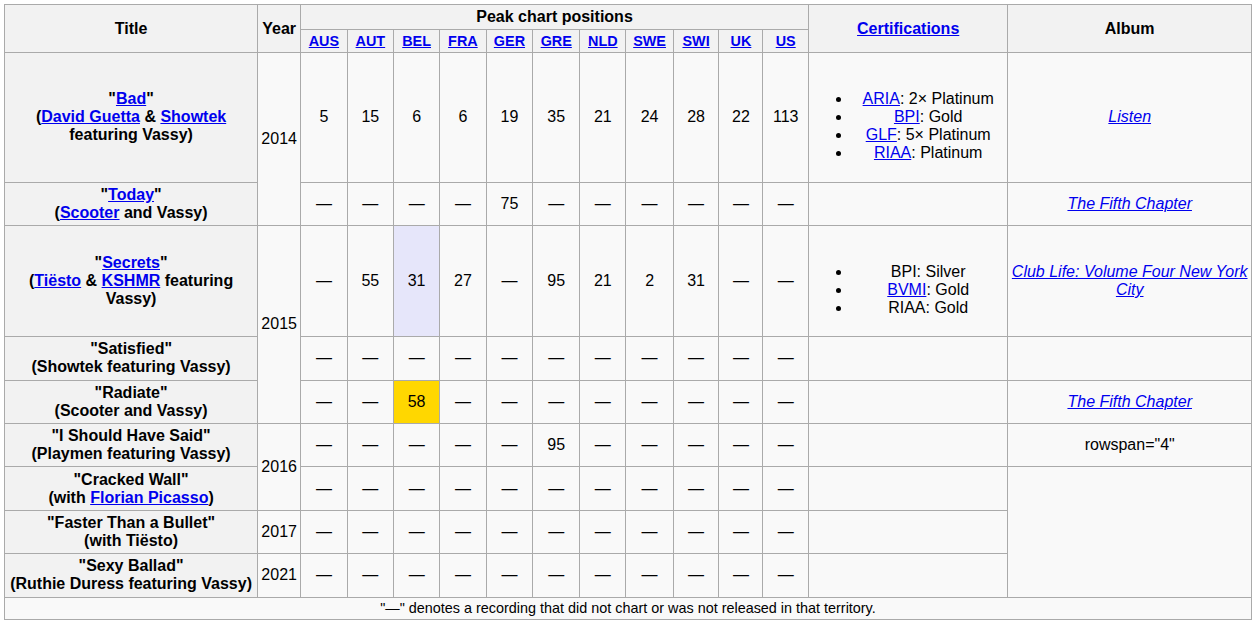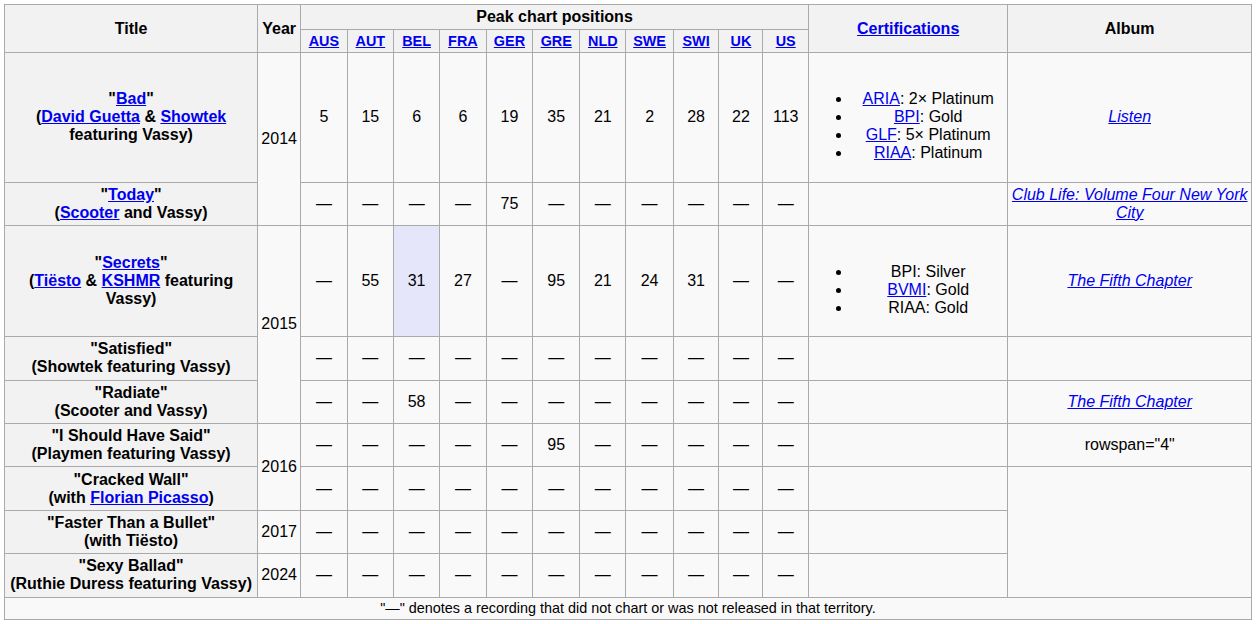"Bad" (David Guetta & Showtek featuring Vassy) | Peak chart positions / SWE: 24 -> 2
"Today" (Scooter and Vassy) | Album: The Fifth Chapter -> Club Life: Volume Four New York City
"Secrets" (Tiësto & KSHMR featuring Vassy) | Peak chart positions / SWE: 2 -> 24
"Secrets" (Tiësto & KSHMR featuring Vassy) | Album: Club Life: Volume Four New York City -> The Fifth Chapter
"Radiate" (Scooter and Vassy) | Peak chart positions / BEL: gold background -> no background
"Sexy Ballad" (Ruthie Duress featuring Vassy) | Year: 2021 -> 2024
